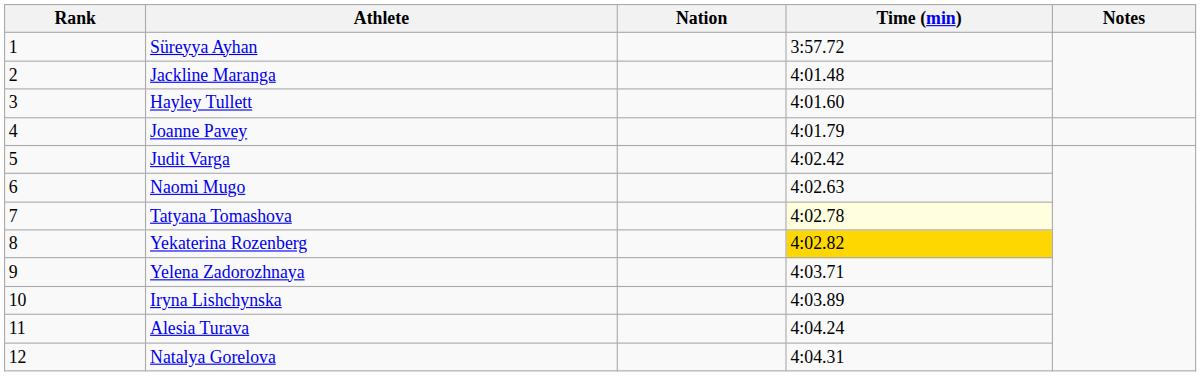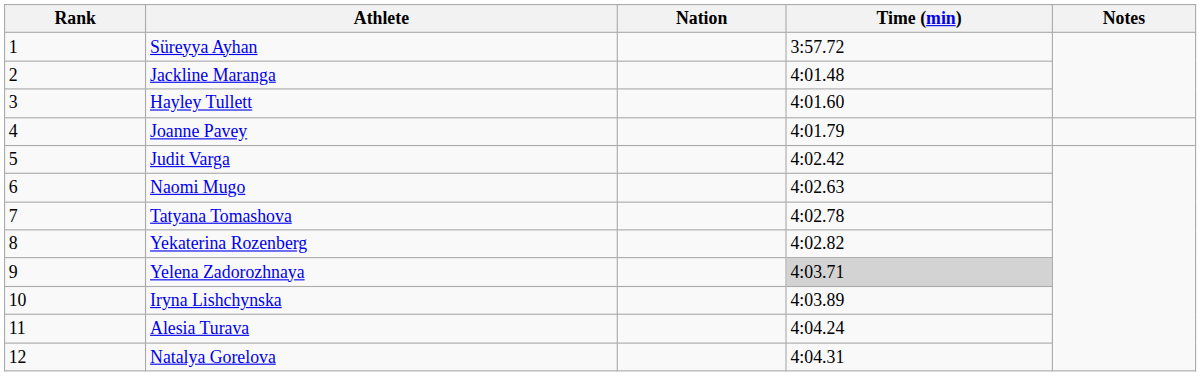Tatyana Tomashova | Time (min): lightyellow background -> no background
Yekaterina Rozenberg | Time (min): gold background -> no background
Yelena Zadorozhnaya | Time (min): no background -> lightgrey background
